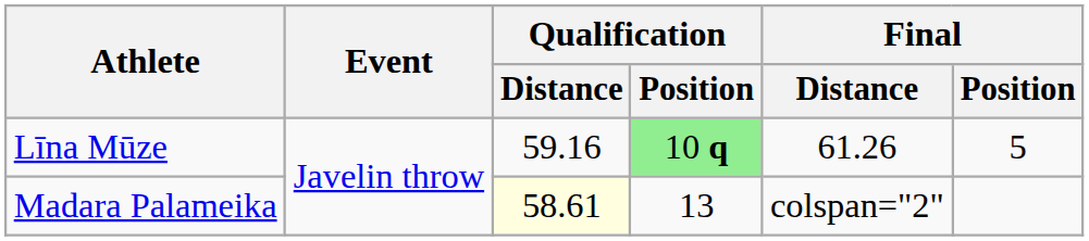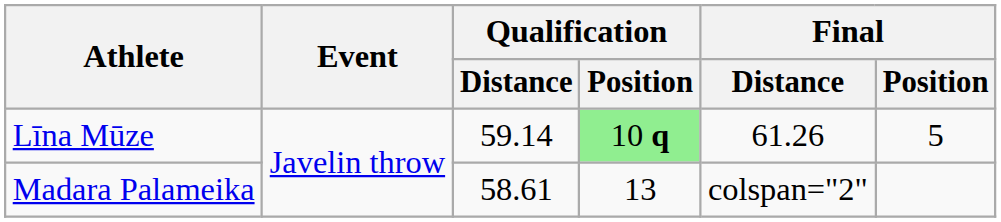Līna Mūze | Qualification / Distance: 59.16 -> 59.14
Madara Palameika | Qualification / Distance: lightyellow background -> no background
